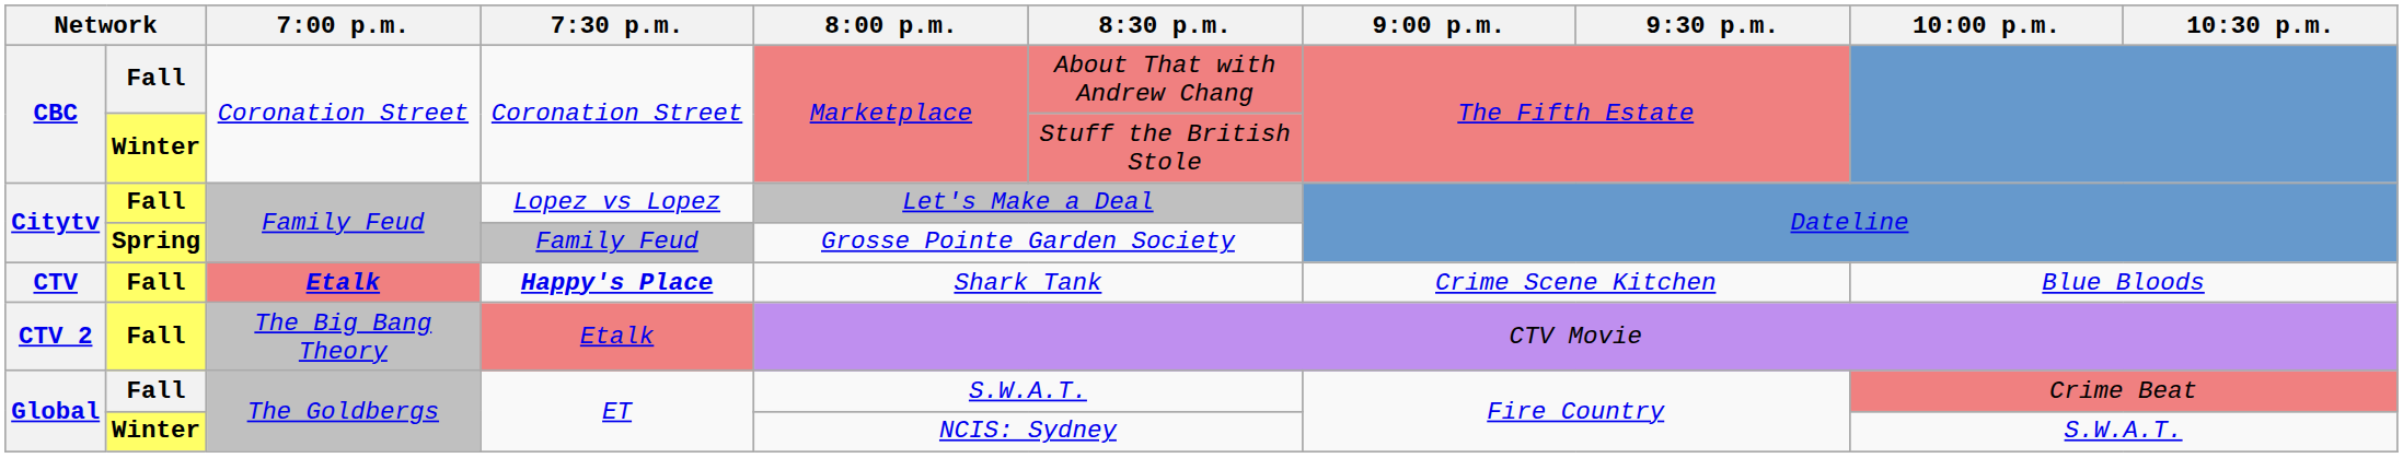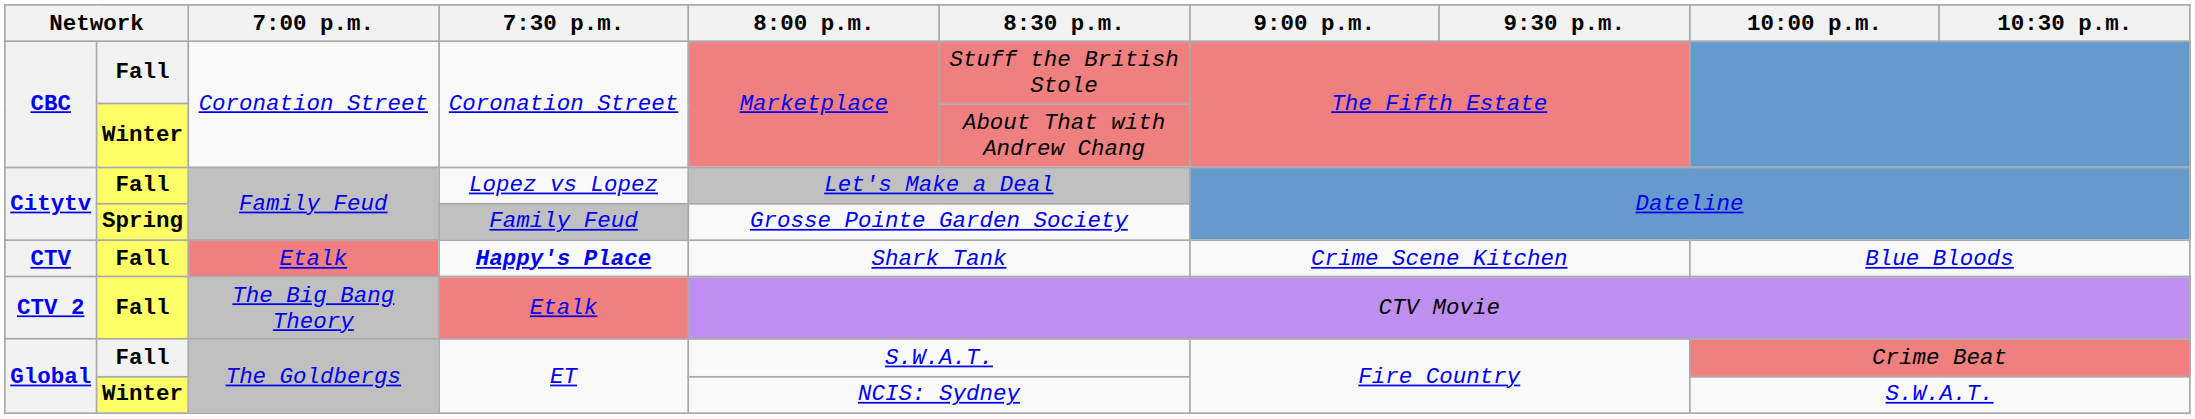Fall / Coronation Street | 8:30 p.m.: About That with Andrew Chang -> Stuff the British Stole
Winter / Coronation Street | 8:30 p.m.: Stuff the British Stole -> About That with Andrew Chang
Happy's Place | 7:00 p.m.: bold -> normal
